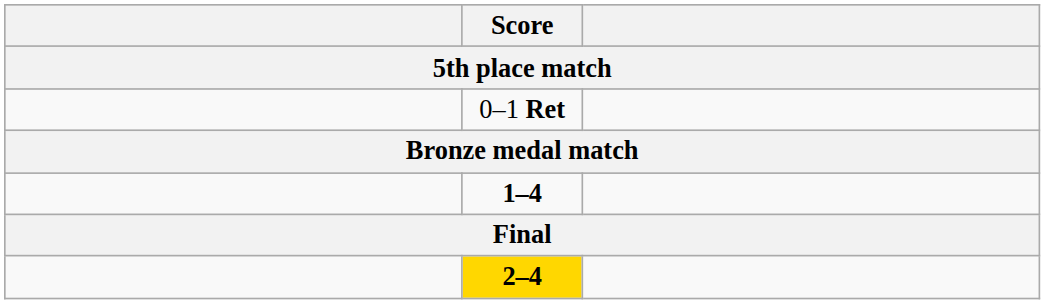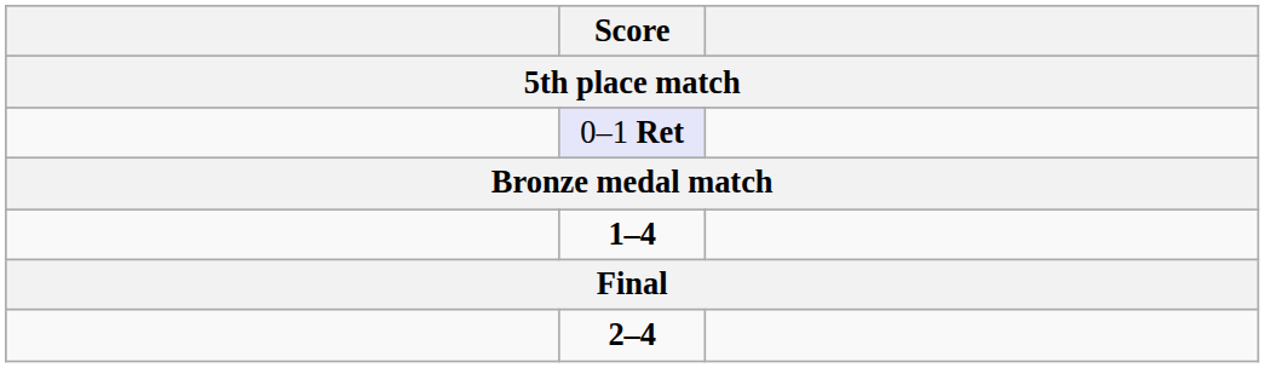0–1 Ret | Score: no background -> lavender background
2–4 | Score: gold background -> no background
